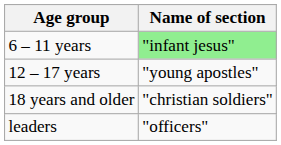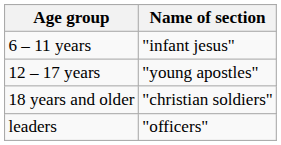6 – 11 years | Name of section: lightgreen background -> no background
